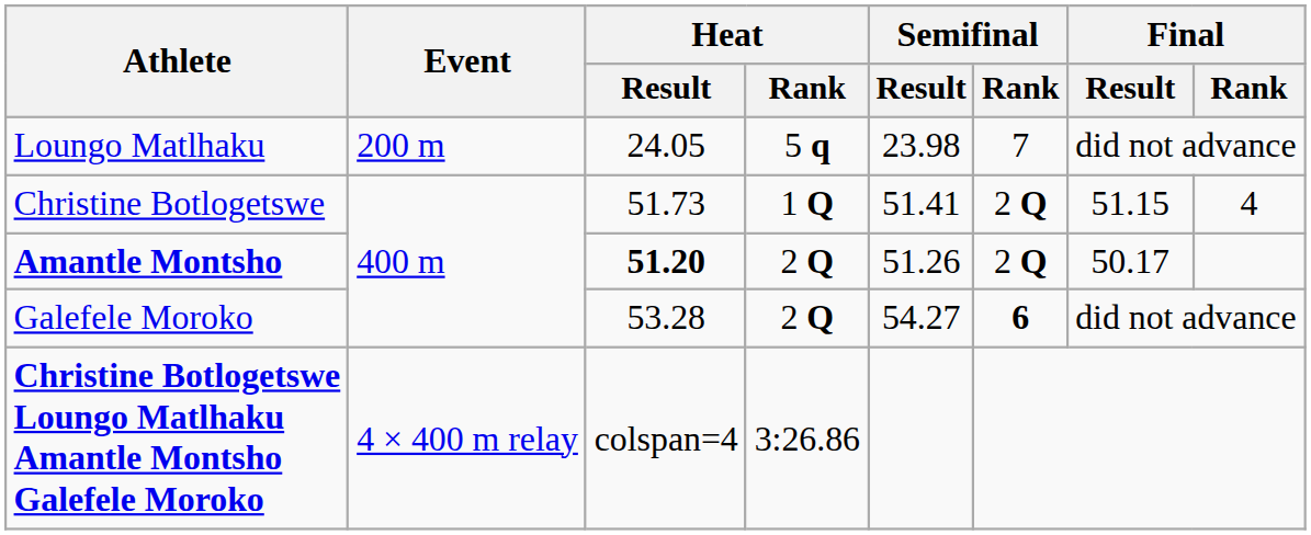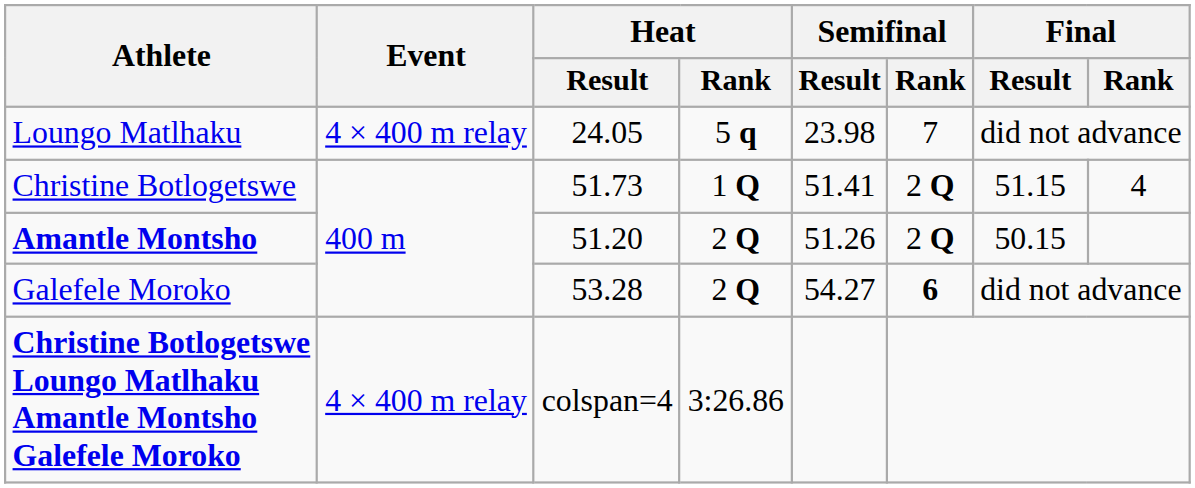Loungo Matlhaku | Event: 200 m -> 4 × 400 m relay
Amantle Montsho | Heat / Result: bold -> normal
Amantle Montsho | Final / Result: 50.17 -> 50.15
